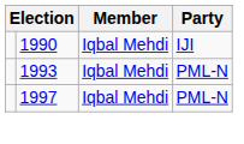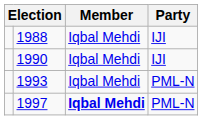+ row: 1988 | Iqbal Mehdi | IJI
1997 | Member: normal -> bold
